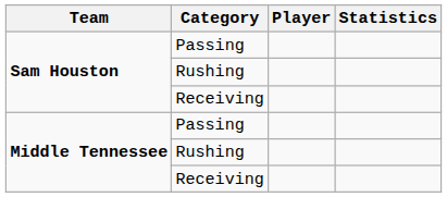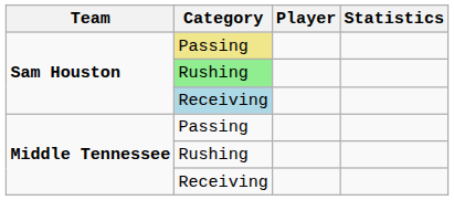Sam Houston / Passing | Category: no background -> khaki background
Sam Houston / Rushing | Category: no background -> lightgreen background
Sam Houston / Receiving | Category: no background -> lightblue background
